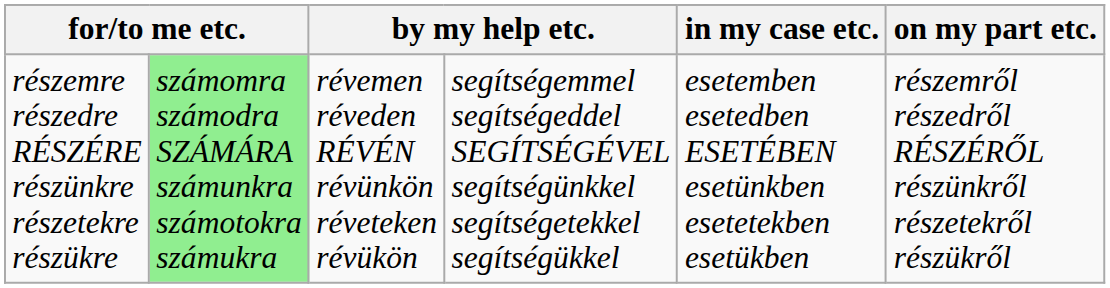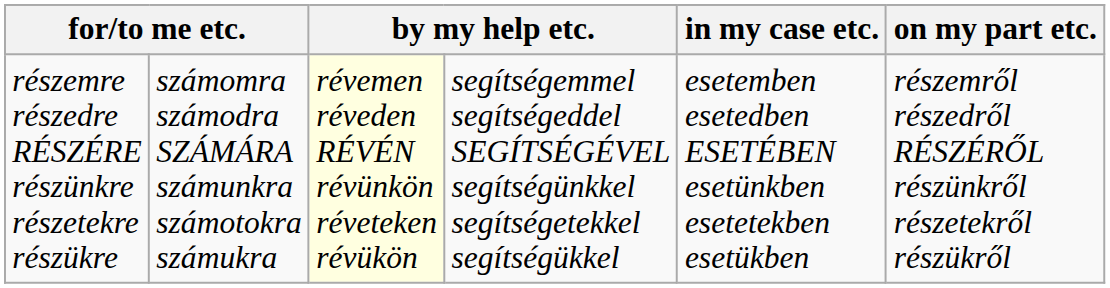részemre részedre RÉSZÉRE részünkre részetekre részükre | column 2: lightgreen background -> no background
részemre részedre RÉSZÉRE részünkre részetekre részükre | column 3: no background -> lightyellow background
